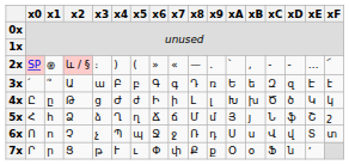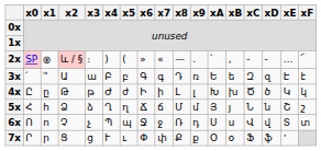4x | x3: ց -> թ
5x | xD: ֆ -> ն
7x | x3: թ -> ց
7x | xD: ն -> ֆ
